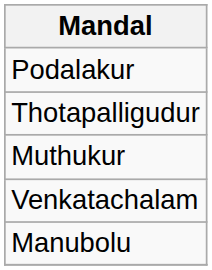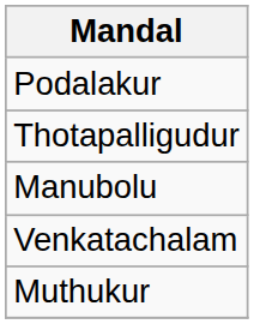row 4 | column 1: Muthukur -> Manubolu
row 6 | column 1: Manubolu -> Muthukur
